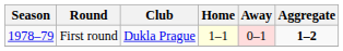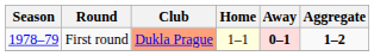First round | Club: no background -> lightsalmon background
First round | Away: normal -> bold
